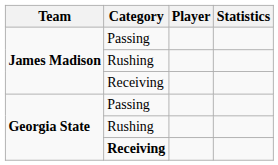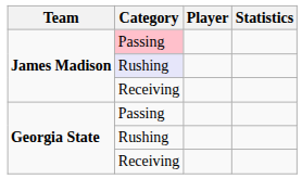James Madison / Passing | Category: no background -> pink background
James Madison / Rushing | Category: no background -> lavender background
Georgia State / Receiving | Category: bold -> normal
